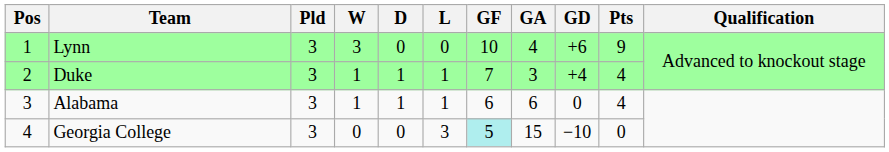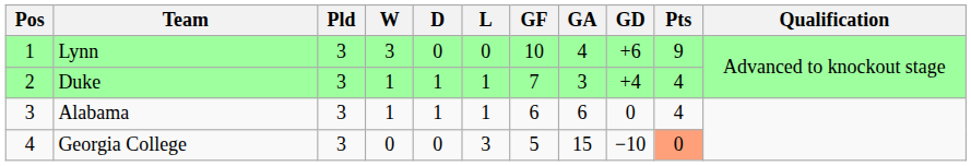Georgia College | GF: paleturquoise background -> no background
Georgia College | Pts: no background -> lightsalmon background
